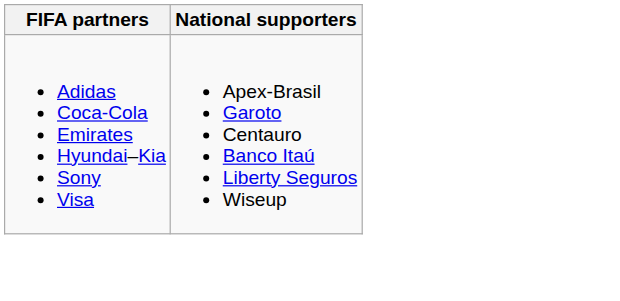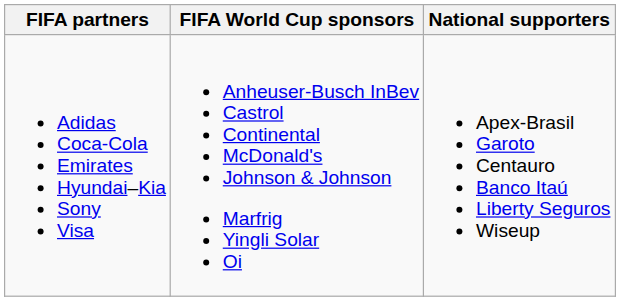+ column: FIFA World Cup sponsors | Anheuser-Busch InBev Castrol Continental McDonald's Johnson & Johnson Marfrig Yingli Solar Oi
